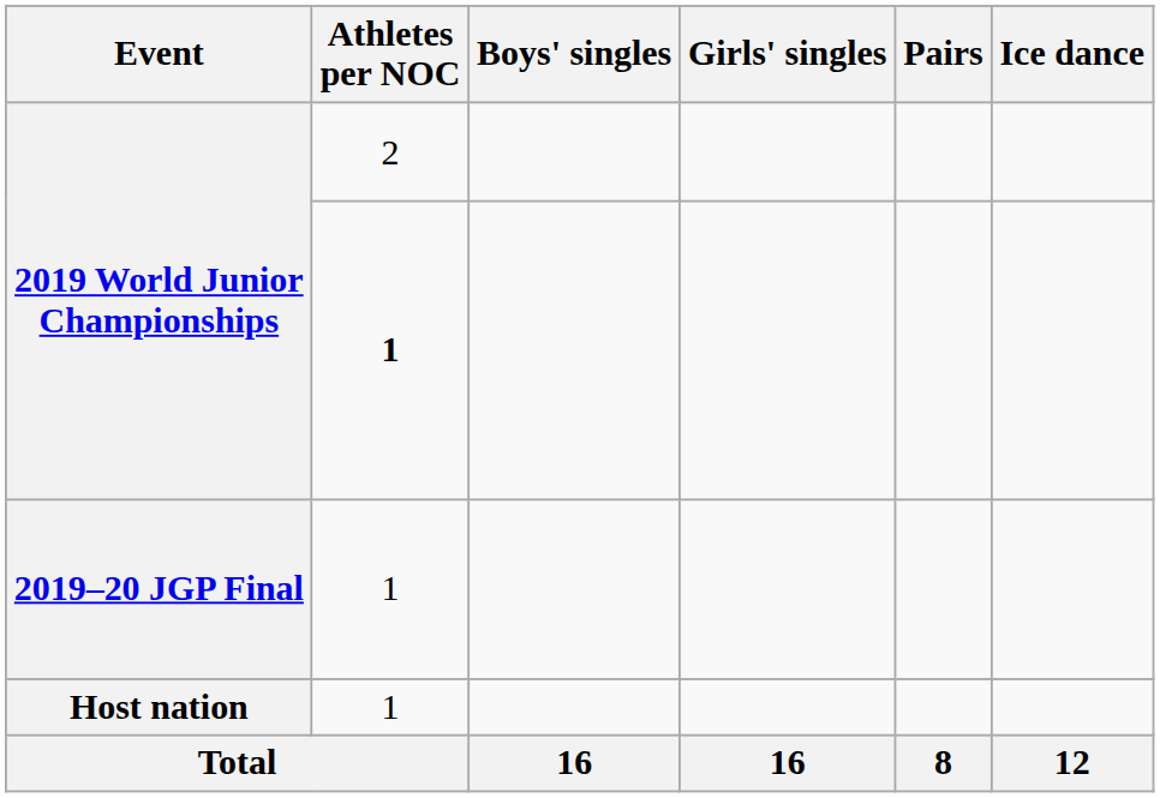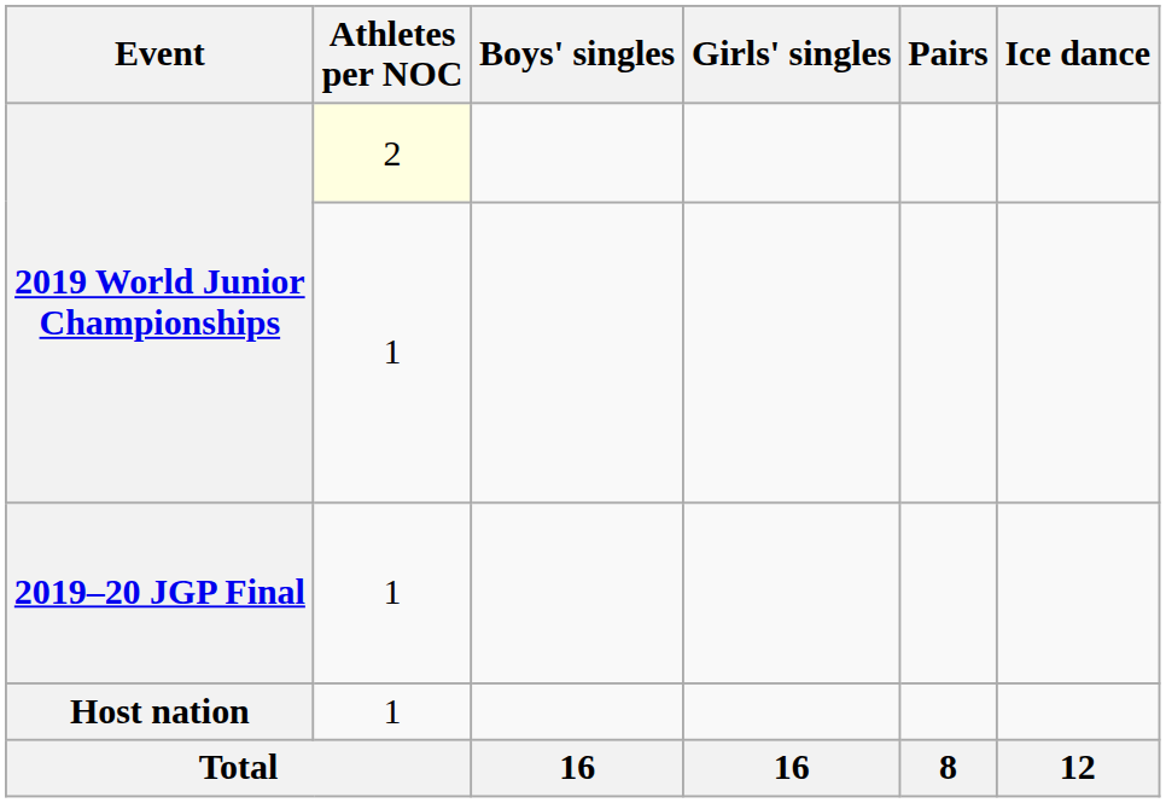2019 World Junior Championships / 2 | Athletes per NOC: no background -> lightyellow background
2019 World Junior Championships / 1 | Athletes per NOC: bold -> normal
